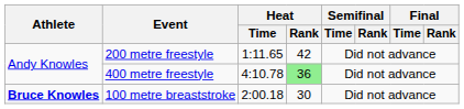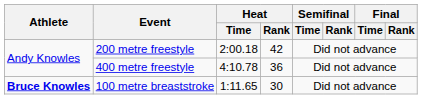200 metre freestyle | Heat / Time: 1:11.65 -> 2:00.18
400 metre freestyle | Heat / Rank: lightgreen background -> no background
100 metre breaststroke | Heat / Time: 2:00.18 -> 1:11.65
